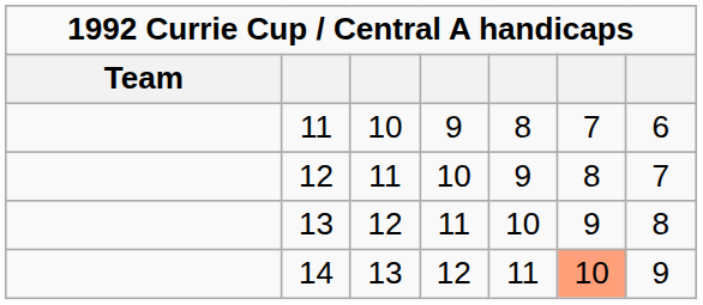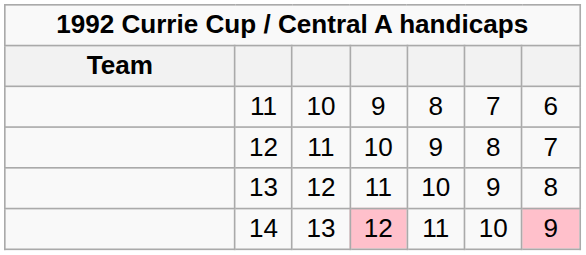14 | column 4: no background -> pink background
14 | column 6: lightsalmon background -> no background
14 | column 7: no background -> pink background
